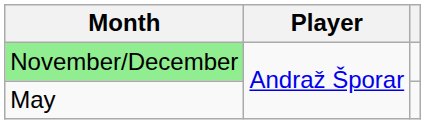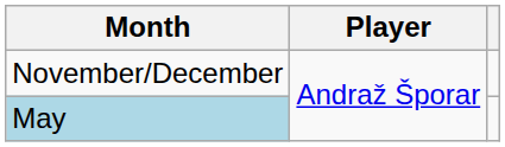November/December | Month: lightgreen background -> no background
May | Month: no background -> lightblue background
